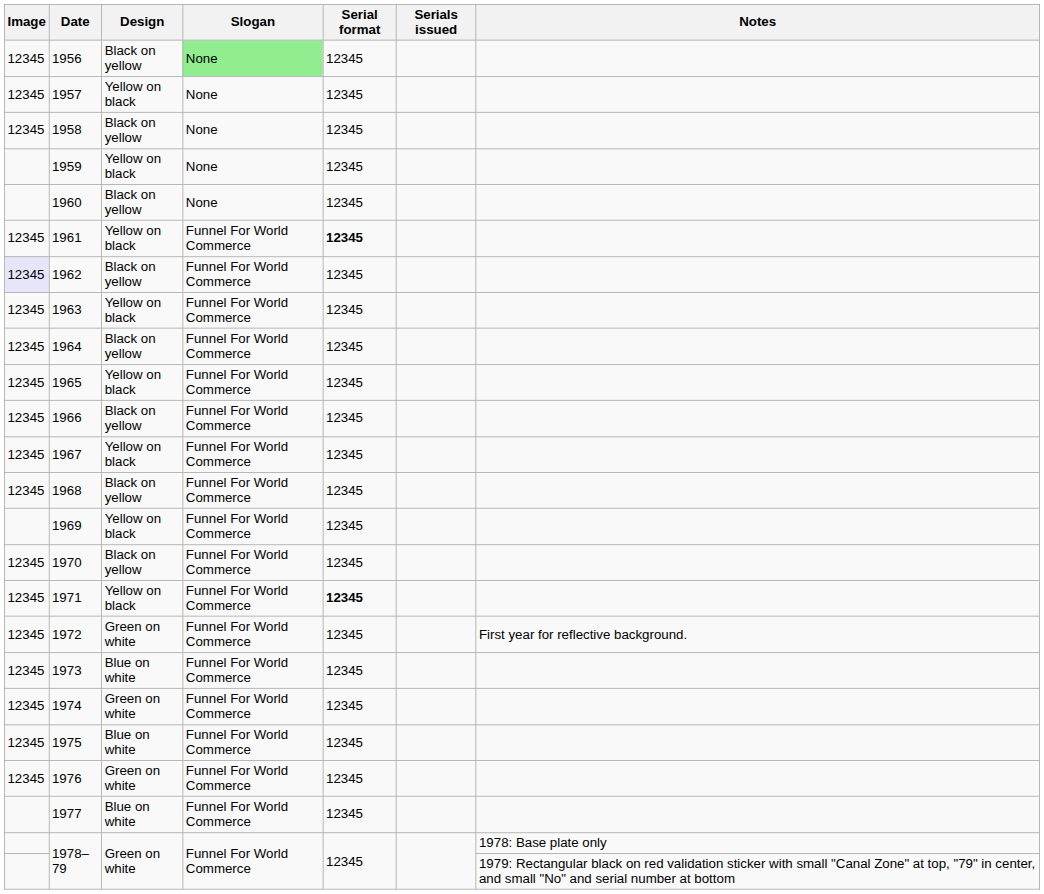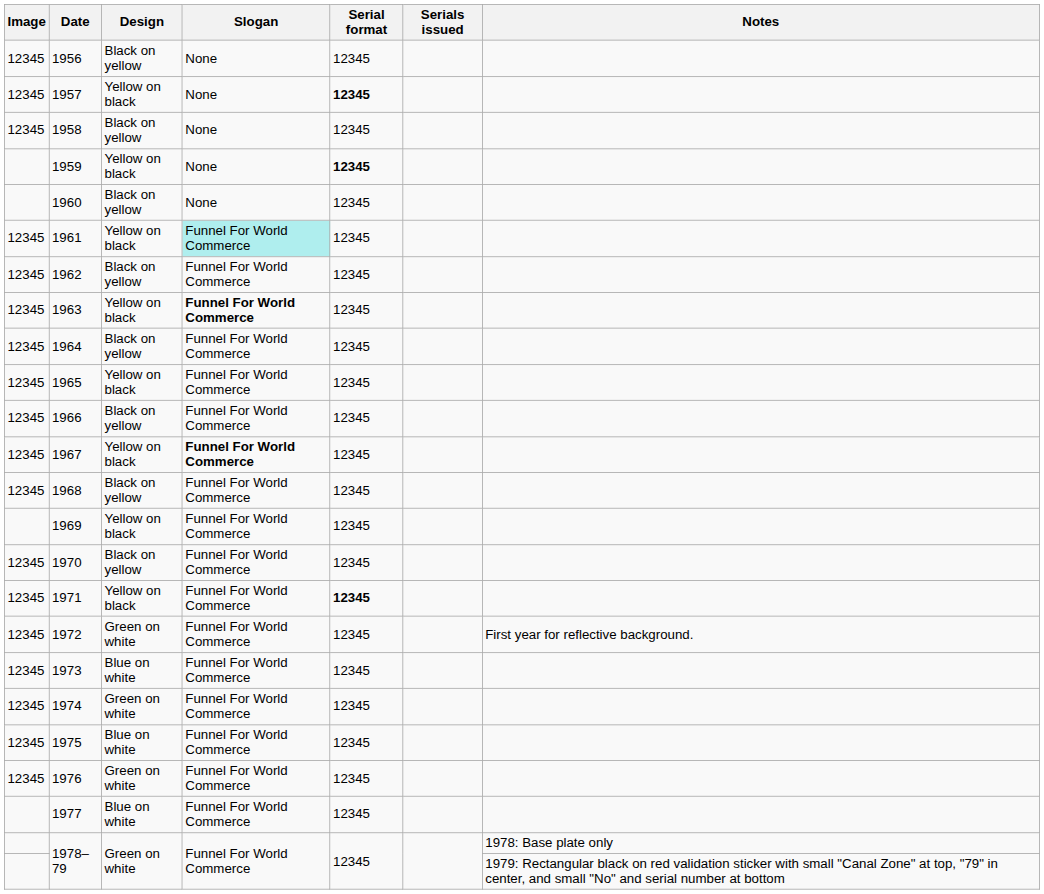1956 | Slogan: lightgreen background -> no background
1957 | Serial format: normal -> bold
1959 | Serial format: normal -> bold
1961 | Slogan: no background -> paleturquoise background
1961 | Serial format: bold -> normal
1962 | Image: lavender background -> no background
1963 | Slogan: normal -> bold
1967 | Slogan: normal -> bold
